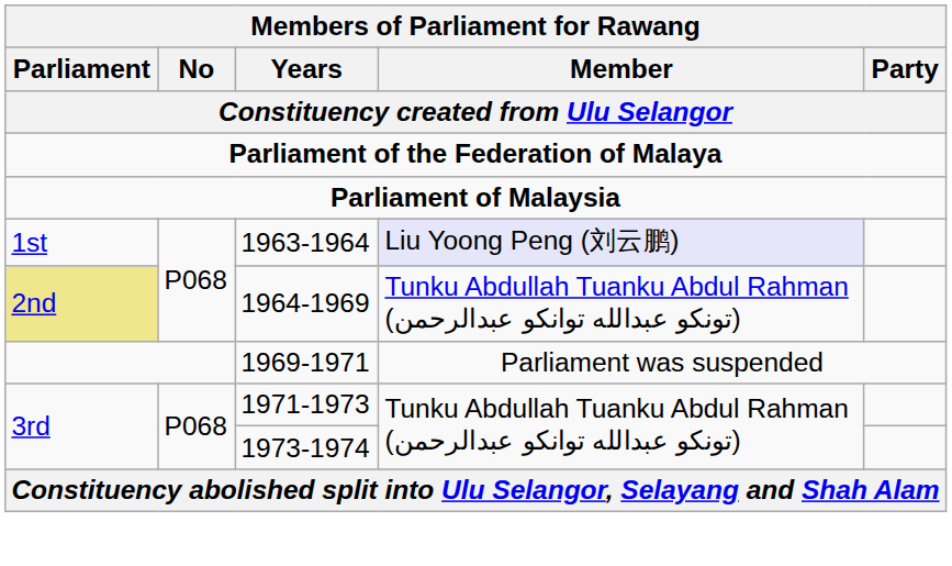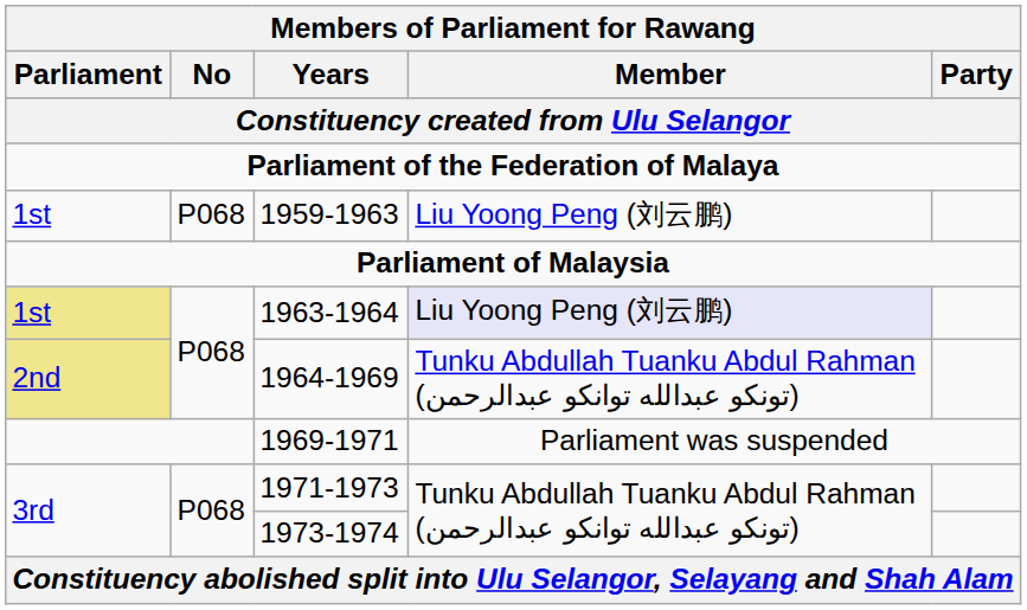+ row: 1st | P068 | 1959-1963 | Liu Yoong Peng (刘云鹏)
1963-1964 | Parliament: no background -> khaki background
